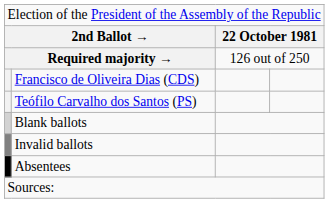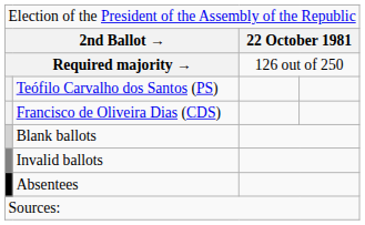rows swapped: Francisco de Oliveira Dias (CDS) <-> Teófilo Carvalho dos Santos (PS)
